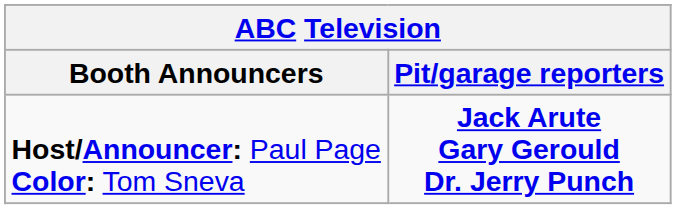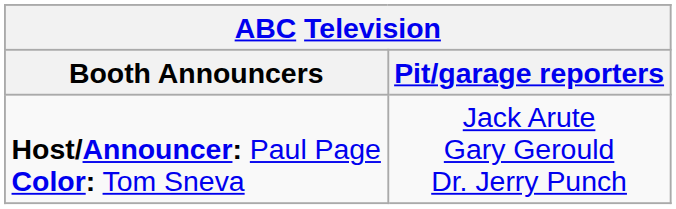Host/Announcer: Paul Page Color: Tom Sneva | Pit/garage reporters: bold -> normal
